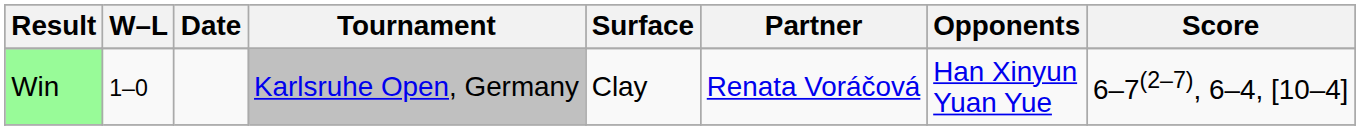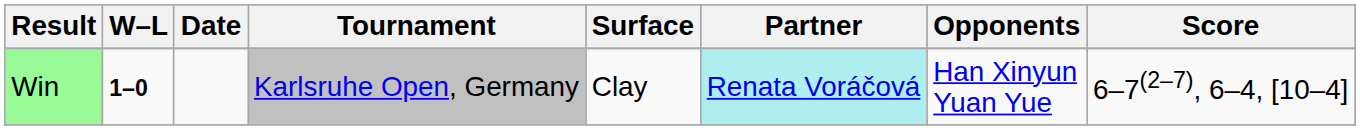Win | W–L: normal -> bold
Win | Partner: no background -> paleturquoise background
